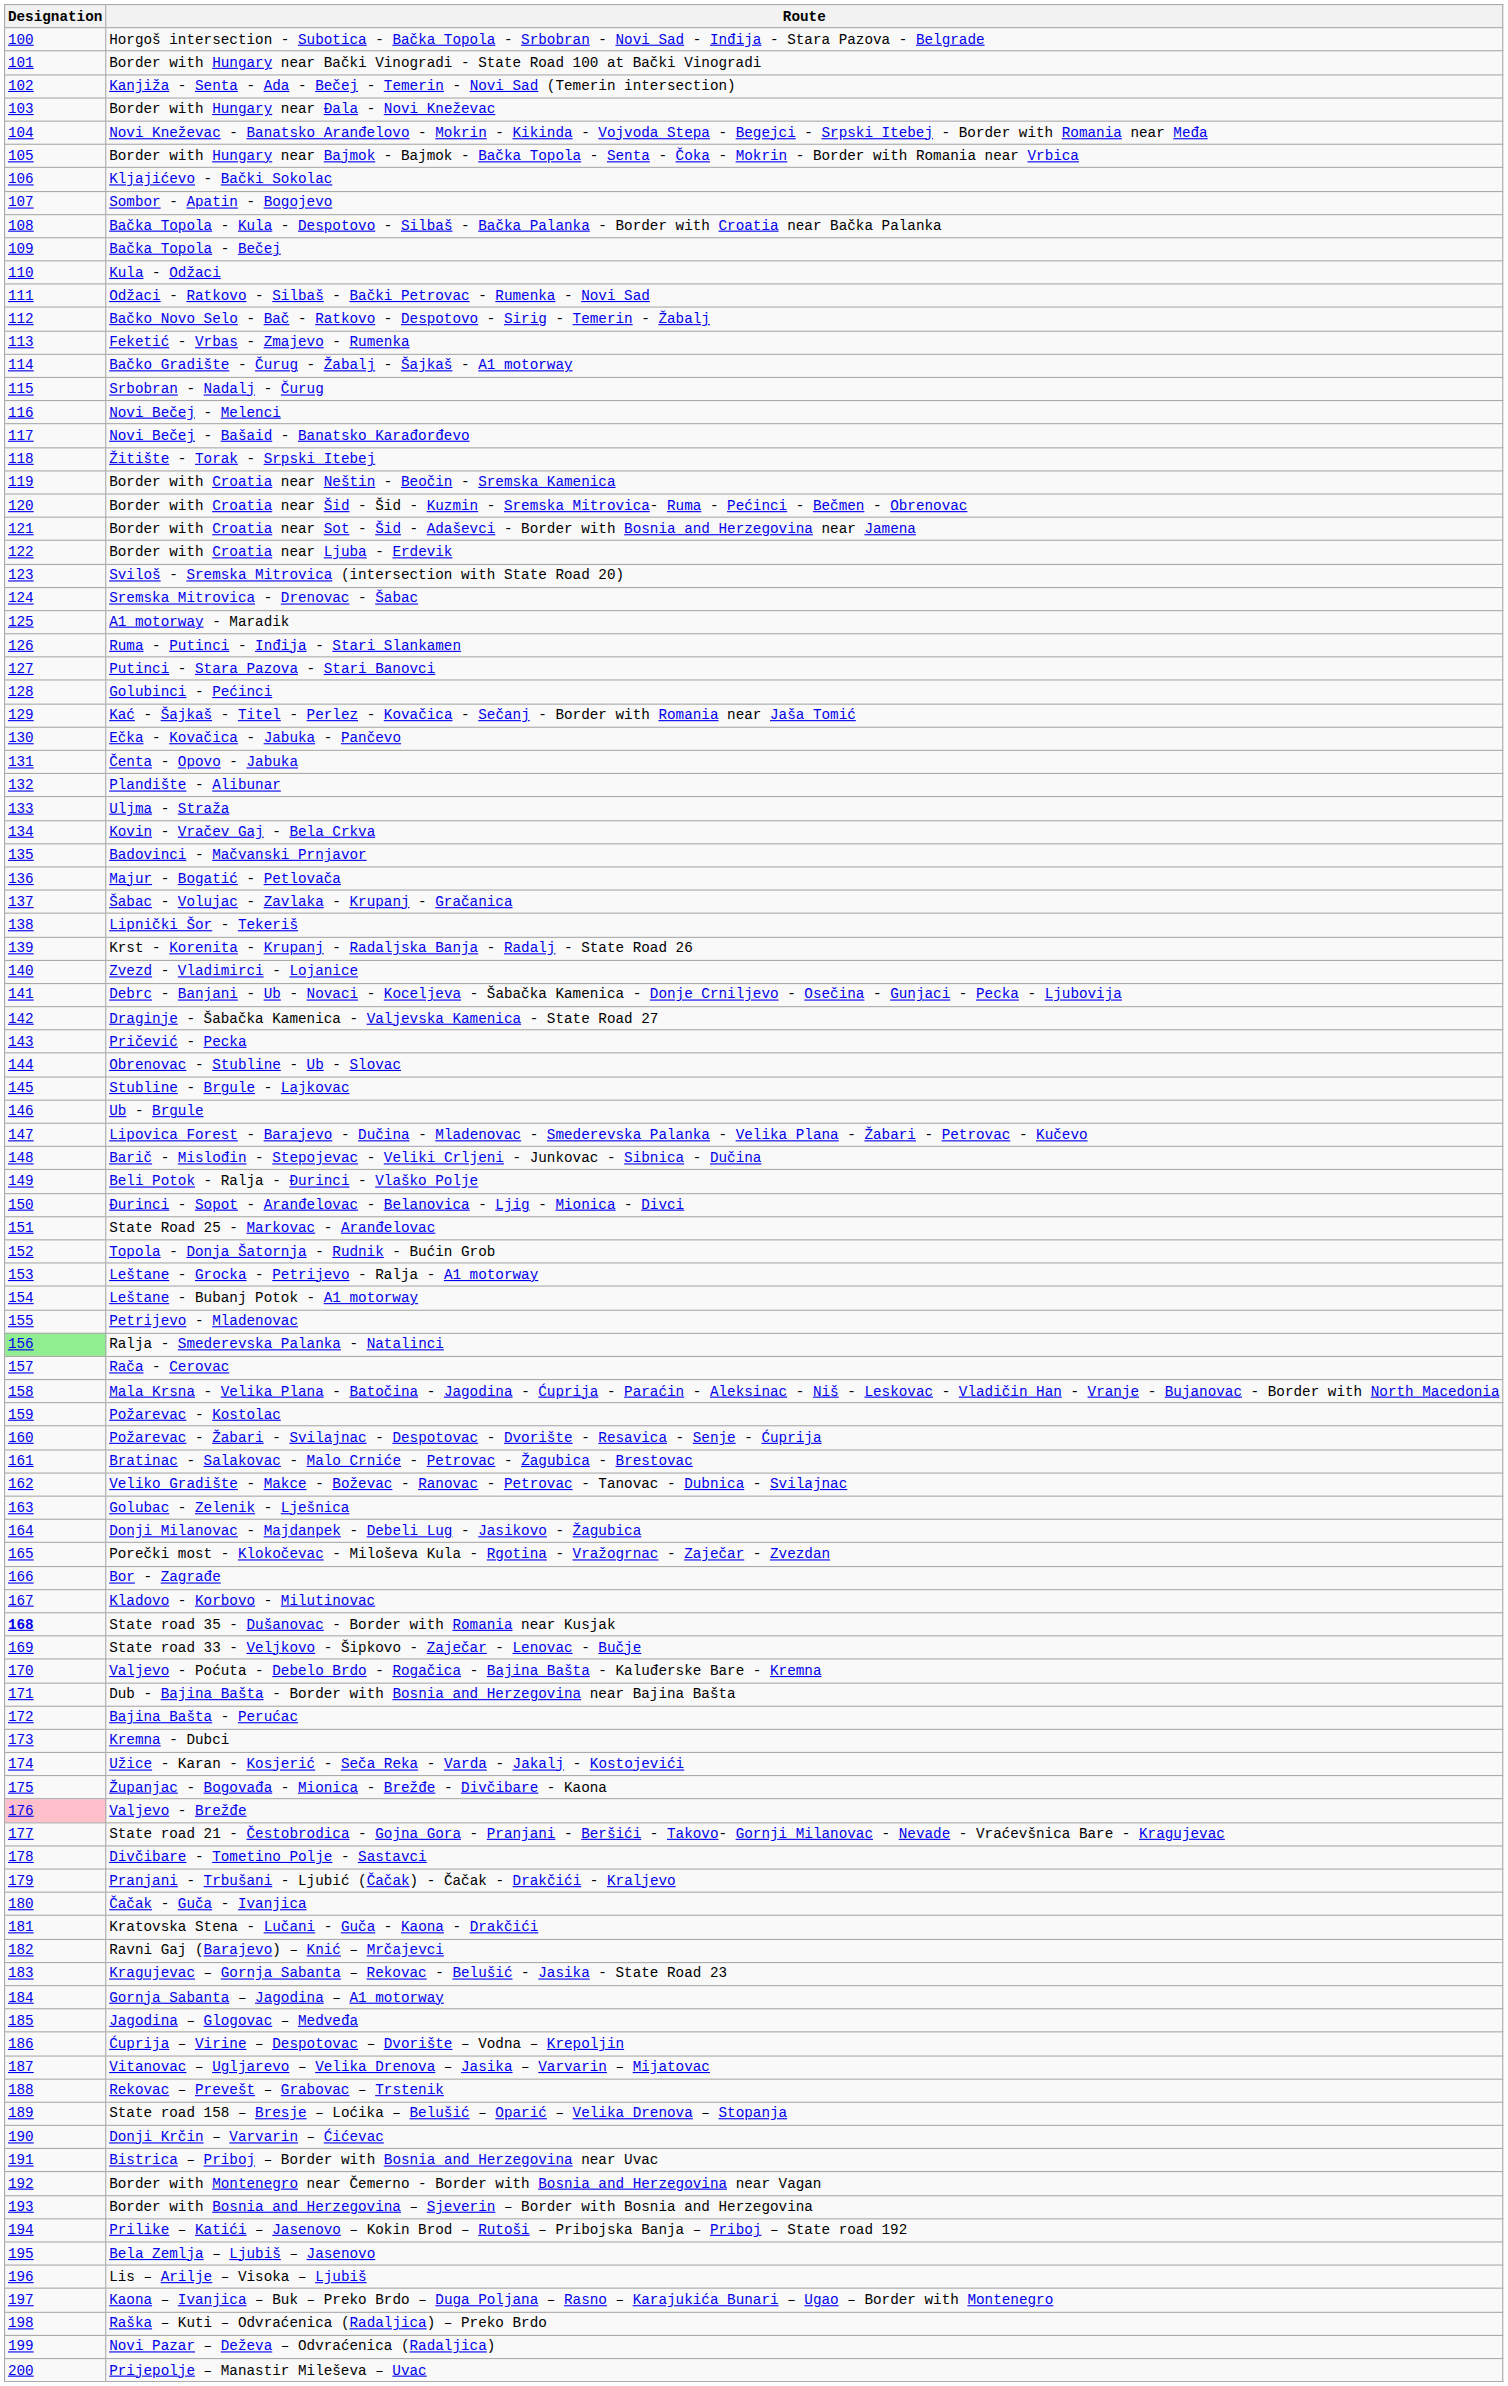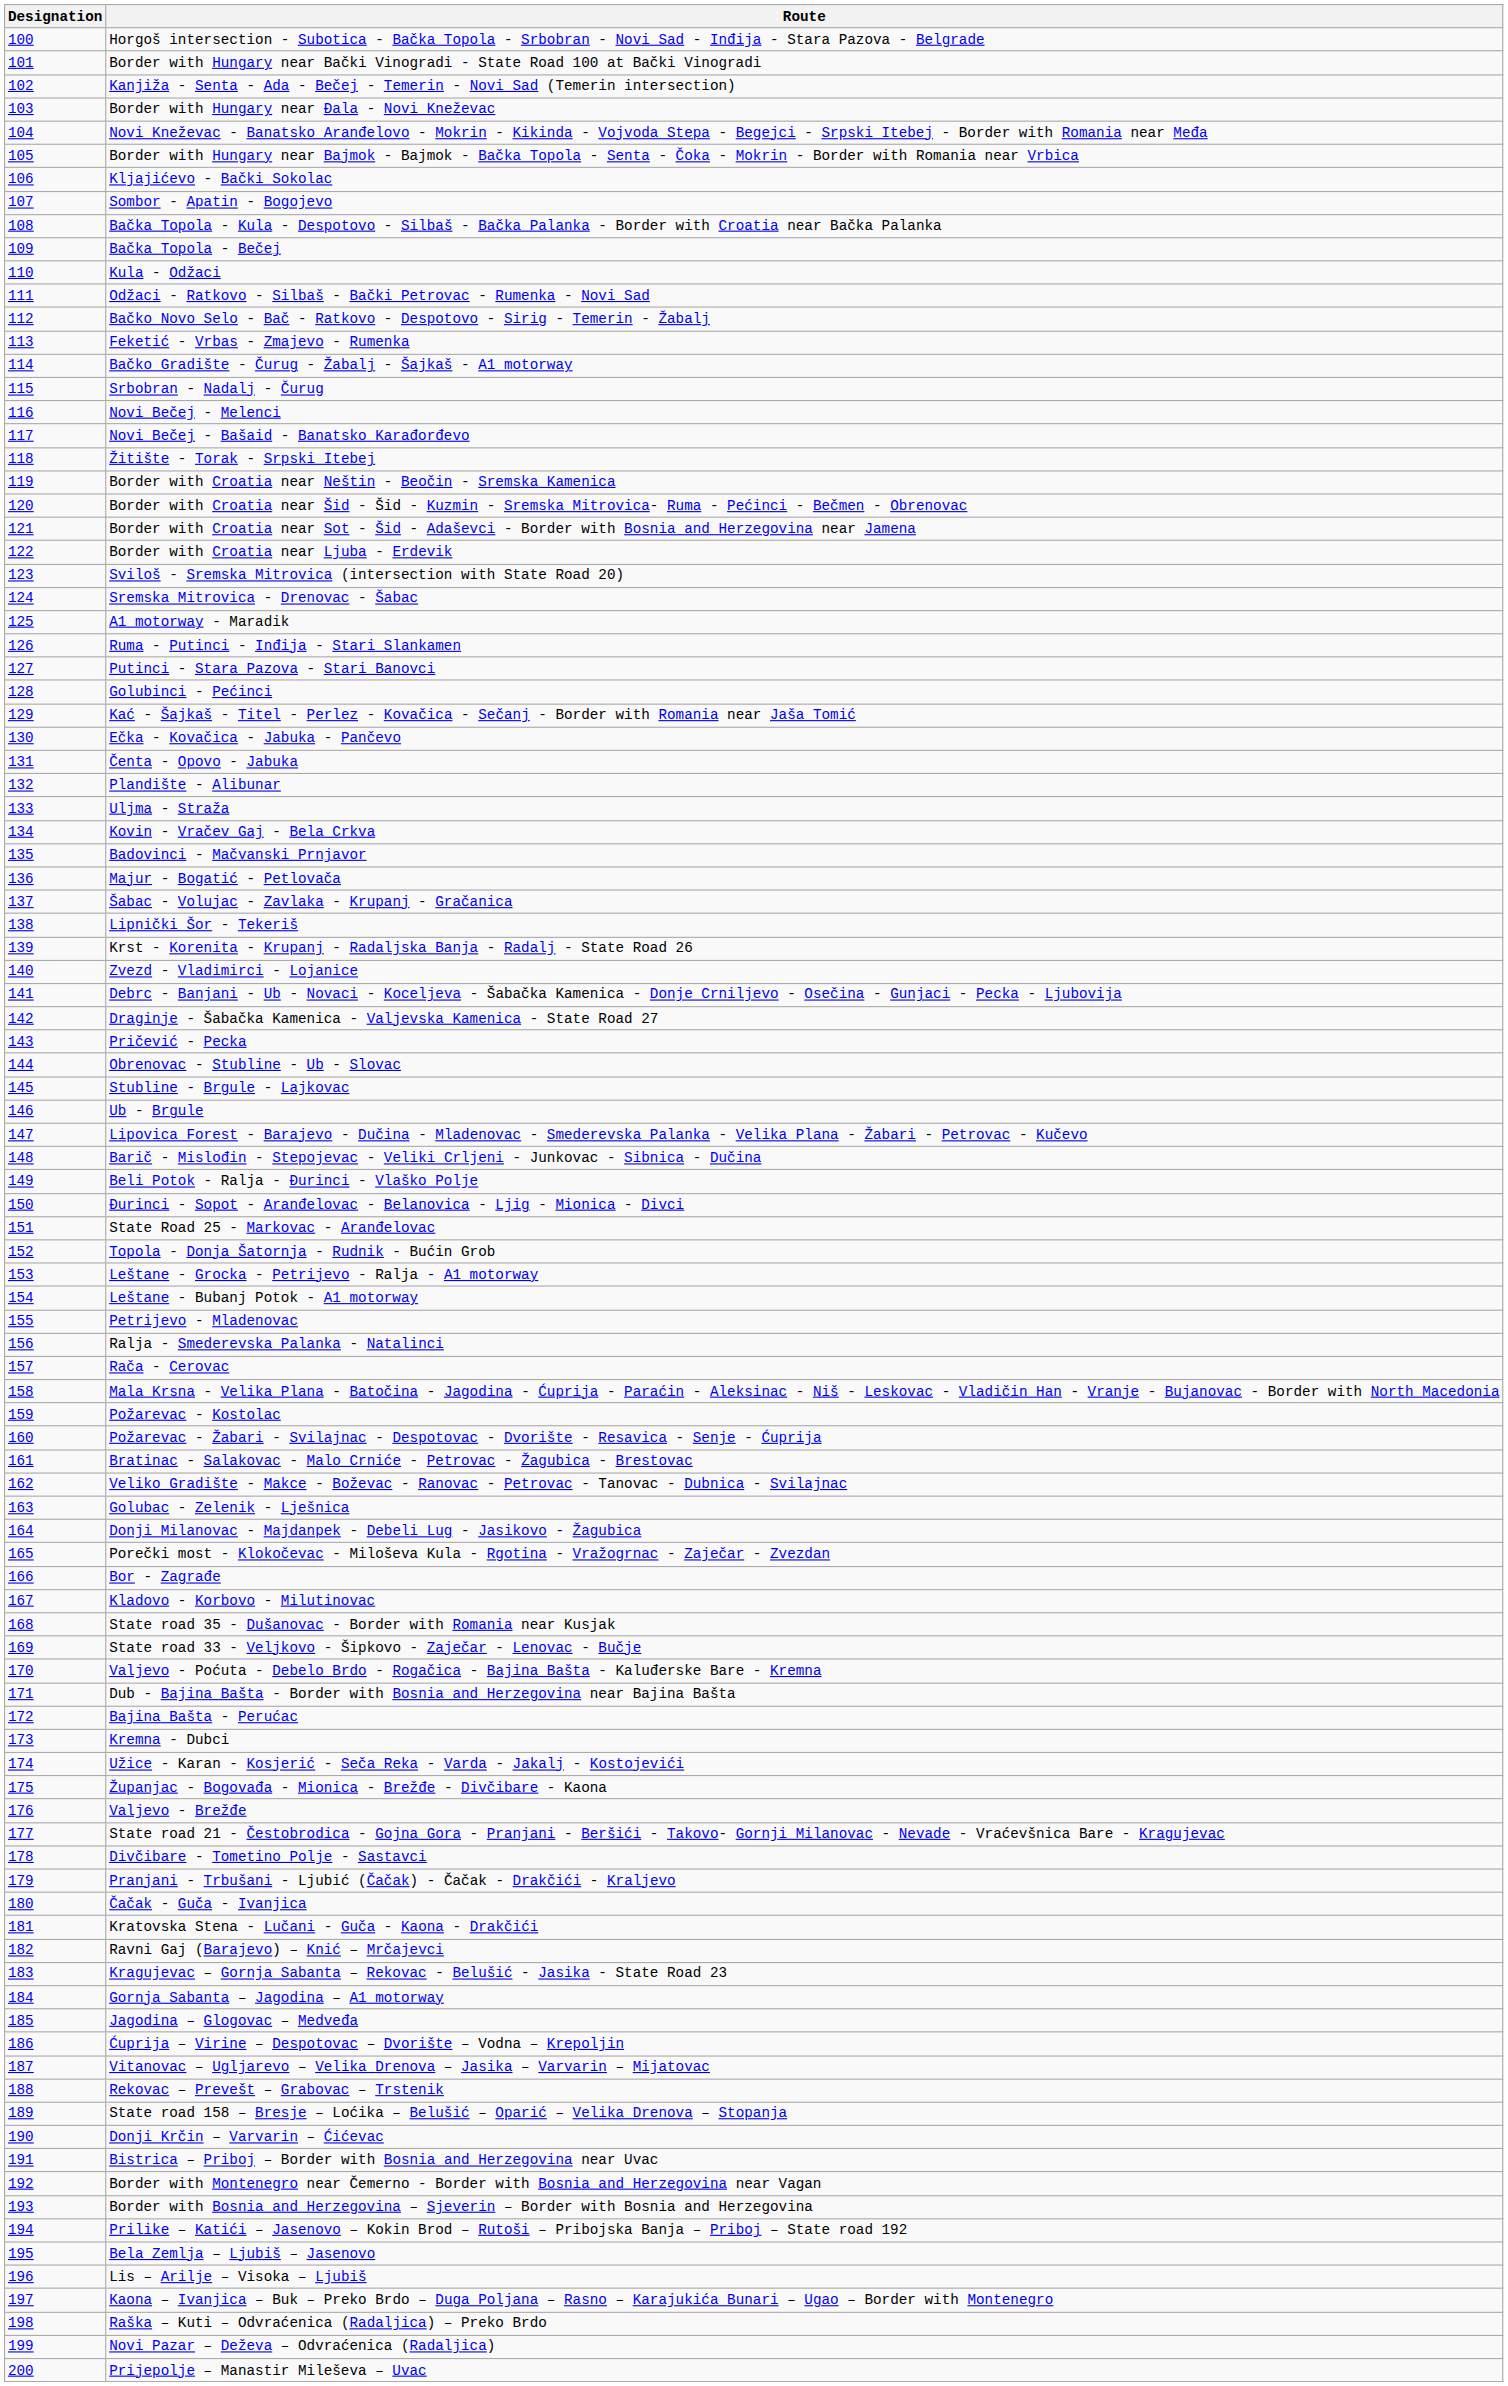Ralja - Smederevska Palanka - Natalinci | Designation: lightgreen background -> no background
State road 35 - Dušanovac - Border with Romania near Kusjak | Designation: bold -> normal
Valjevo - Brežđe | Designation: pink background -> no background
